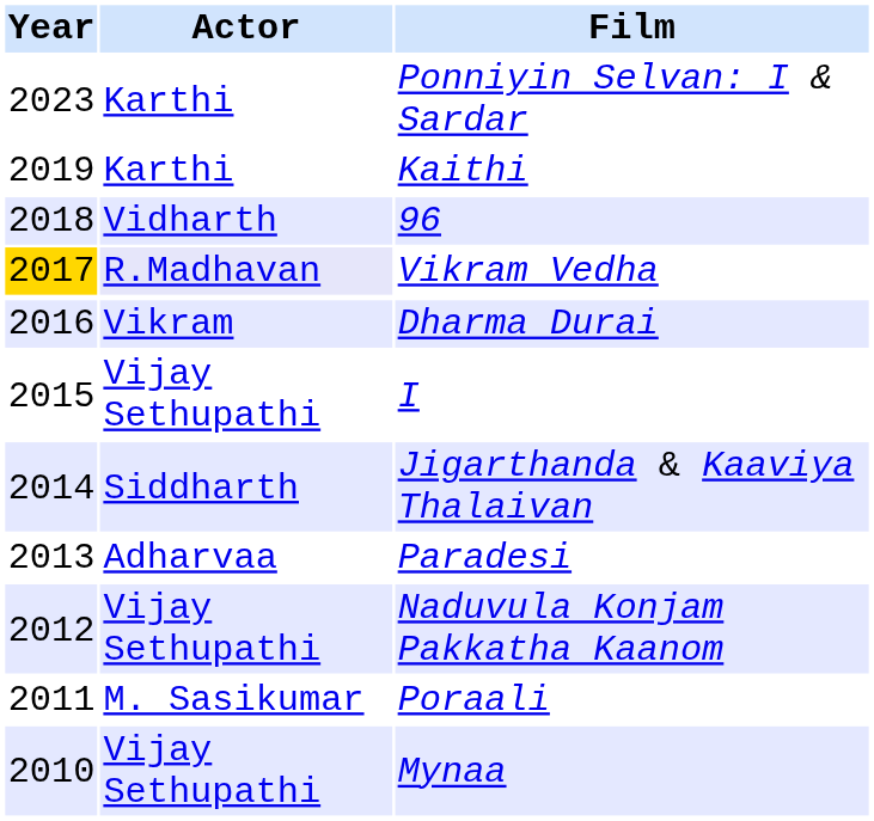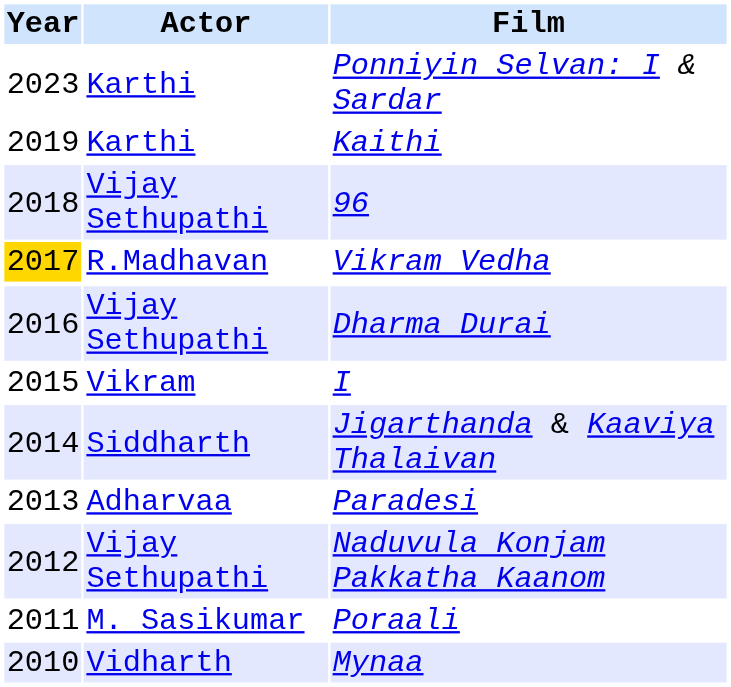96 | Actor: Vidharth -> Vijay Sethupathi
Vikram Vedha | Actor: lavender background -> no background
Dharma Durai | Actor: Vikram -> Vijay Sethupathi
I | Actor: Vijay Sethupathi -> Vikram
Mynaa | Actor: Vijay Sethupathi -> Vidharth
